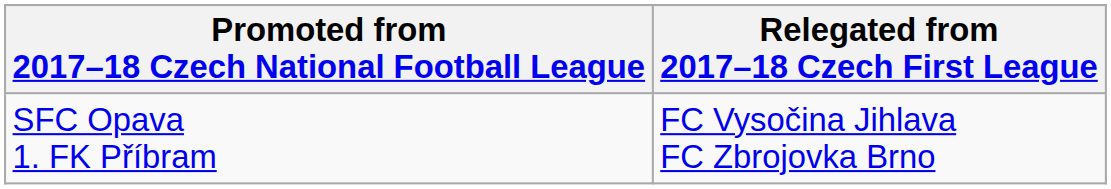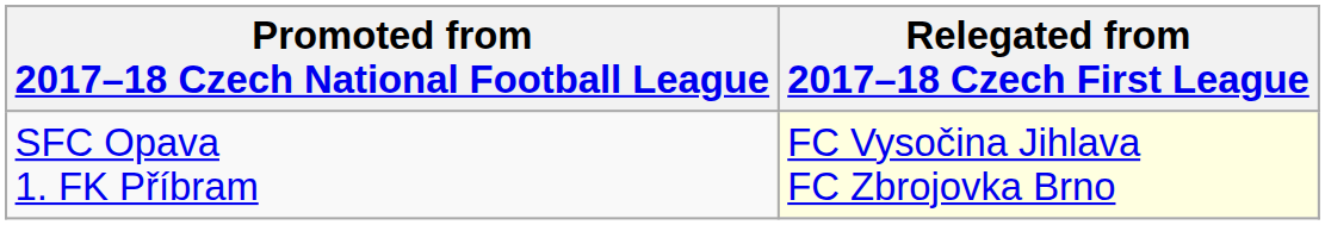SFC Opava 1. FK Příbram | Relegated from 2017–18 Czech First League: no background -> lightyellow background
